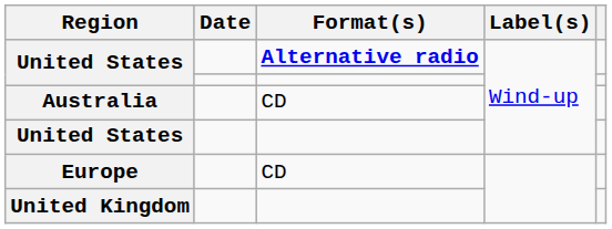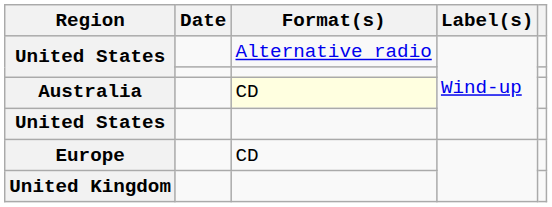United States / Alternative radio | Format(s): bold -> normal
Australia | Format(s): no background -> lightyellow background
